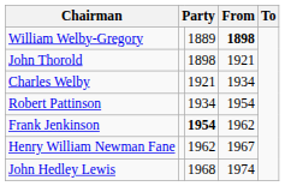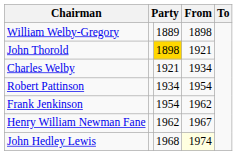William Welby-Gregory | From: bold -> normal
John Thorold | column 3: no background -> gold background
Frank Jenkinson | column 3: bold -> normal
John Hedley Lewis | From: no background -> lightyellow background
